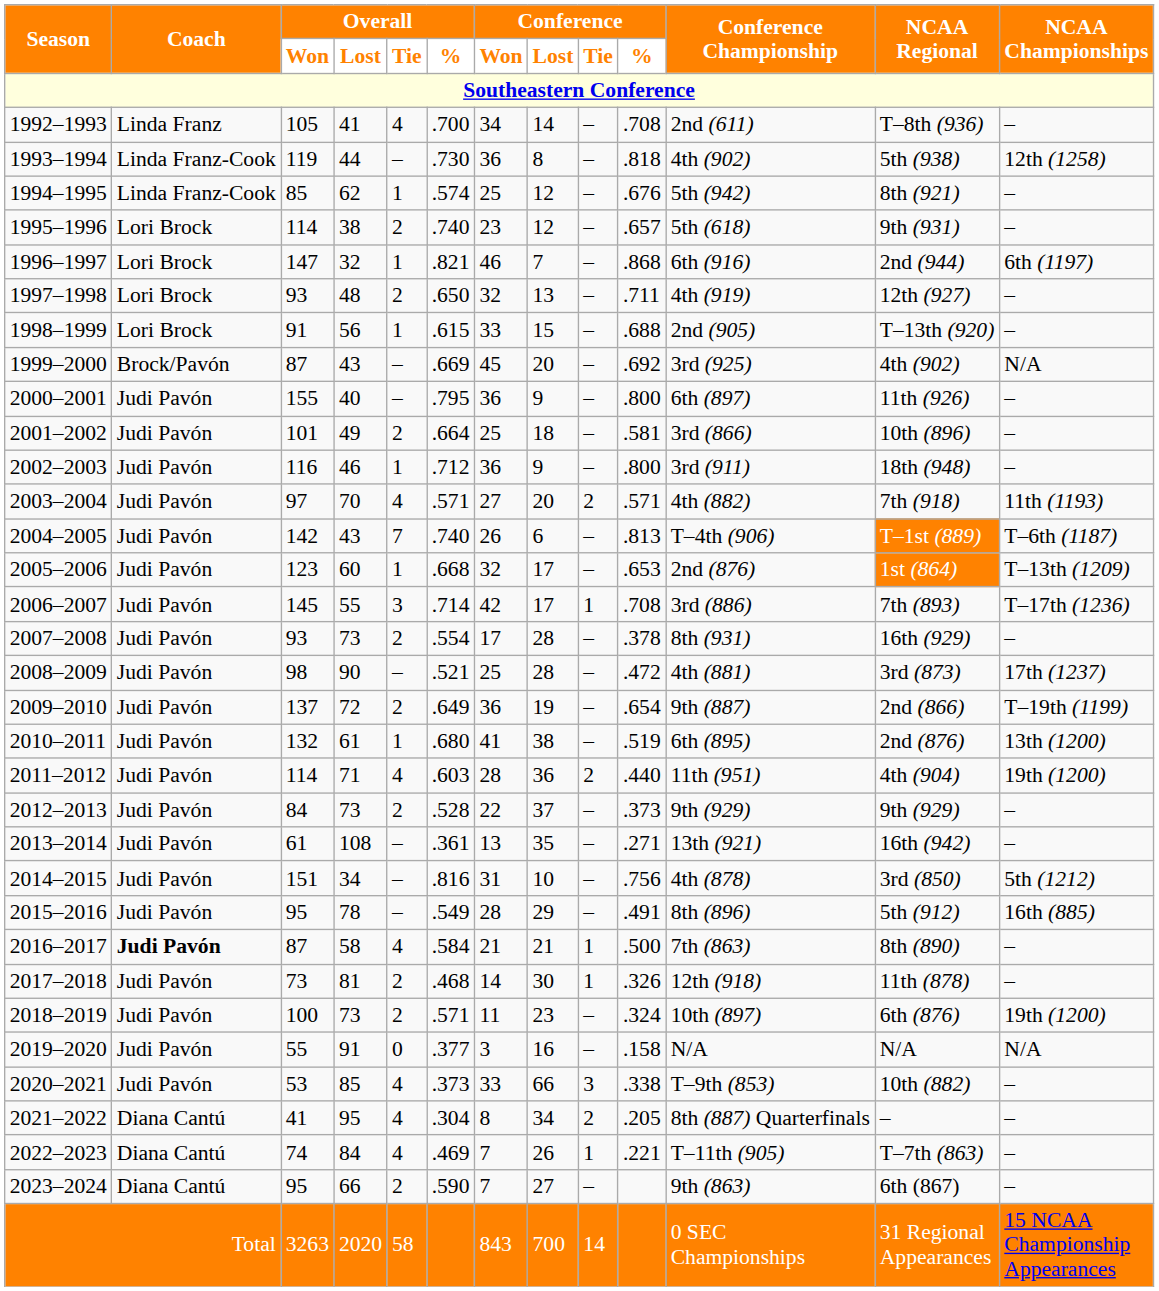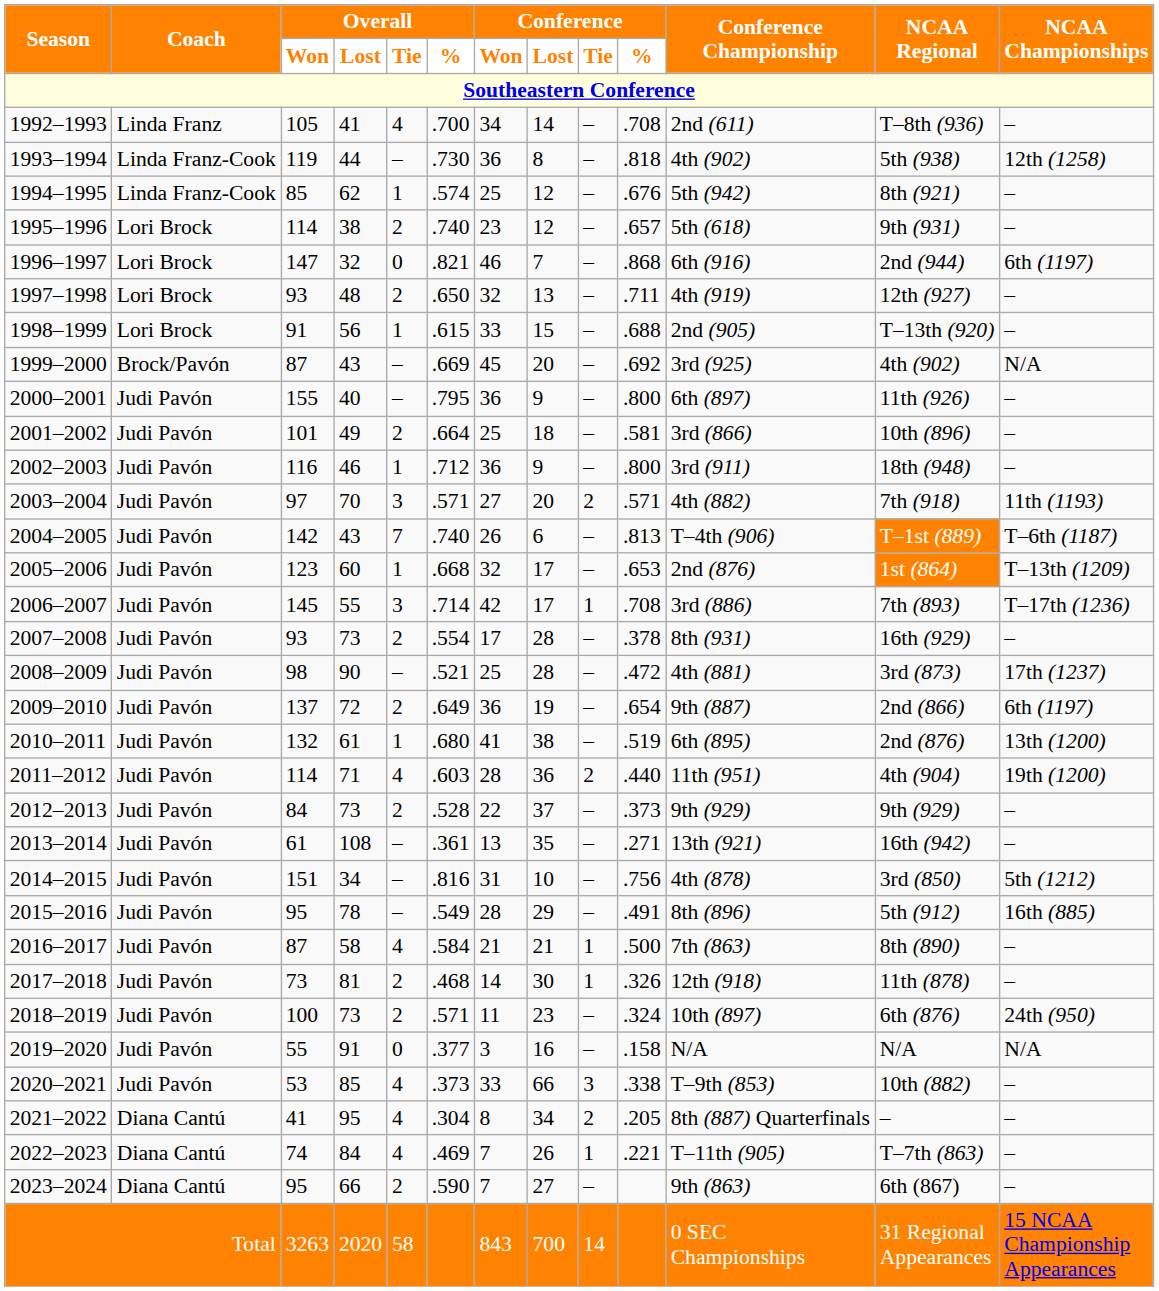1996–1997 | column 5: 1 -> 0
2003–2004 | column 5: 4 -> 3
2009–2010 | NCAA Championships: T–19th (1199) -> 6th (1197)
2016–2017 | Coach: bold -> normal
2018–2019 | NCAA Championships: 19th (1200) -> 24th (950)
